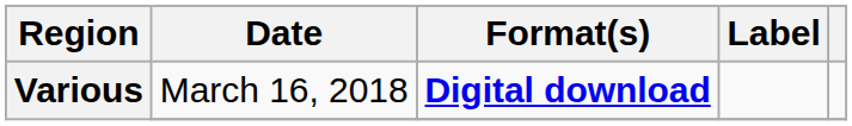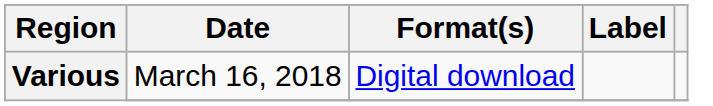Various / March 16, 2018 | Format(s): bold -> normal
